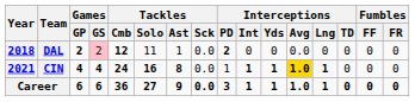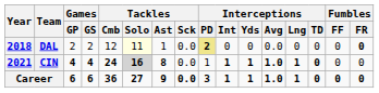DAL | Games / GP: bold -> normal
DAL | Games / GS: pink background -> no background
DAL | Tackles / Cmb: bold -> normal
DAL | Tackles / Solo: no background -> lightyellow background
DAL | Interceptions / PD: no background -> khaki background
DAL | Fumbles / FR: normal -> bold
CIN | Tackles / Solo: no background -> lightgrey background
CIN | Interceptions / Avg: gold background -> no background
CIN | Interceptions / TD: normal -> bold
